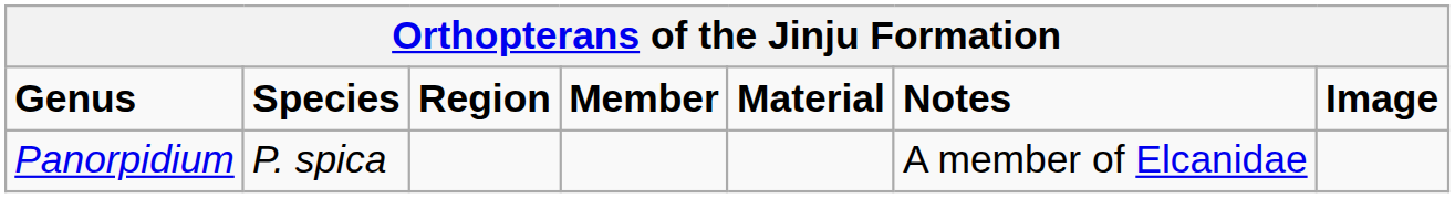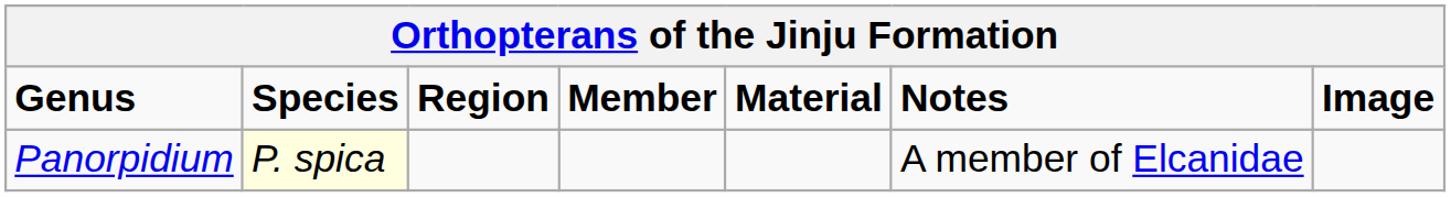Panorpidium | Species: no background -> lightyellow background
